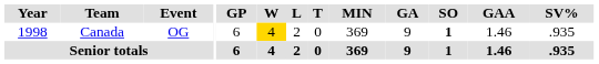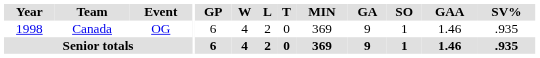Canada | W: gold background -> no background
Canada | SO: bold -> normal
